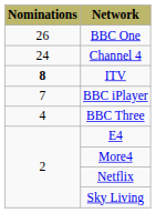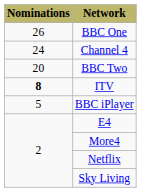+ row: 20 | BBC Two
BBC iPlayer | Nominations: 7 -> 5
- row: 4 | BBC Three
